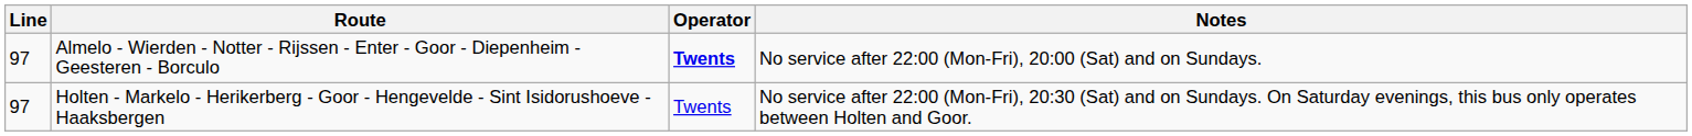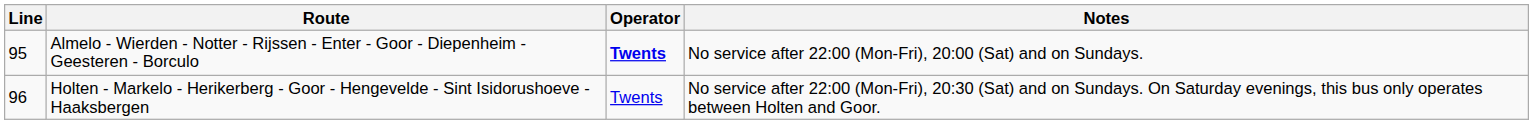row 2 | Line: 97 -> 95
row 3 | Line: 97 -> 96
